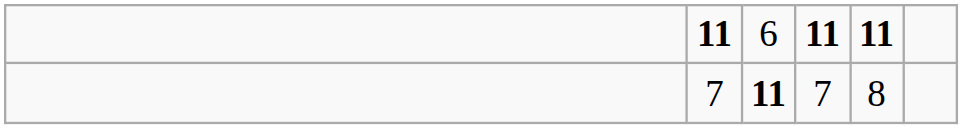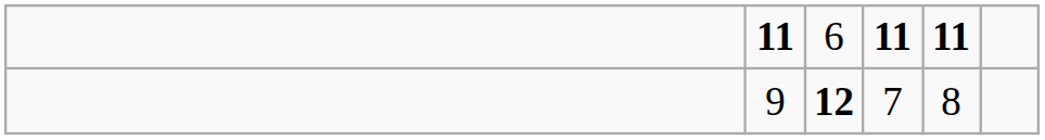row 2 | column 2: 7 -> 9
row 2 | column 3: 11 -> 12
